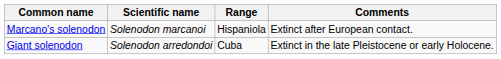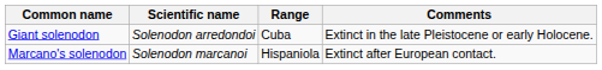rows swapped: Giant solenodon <-> Marcano's solenodon
